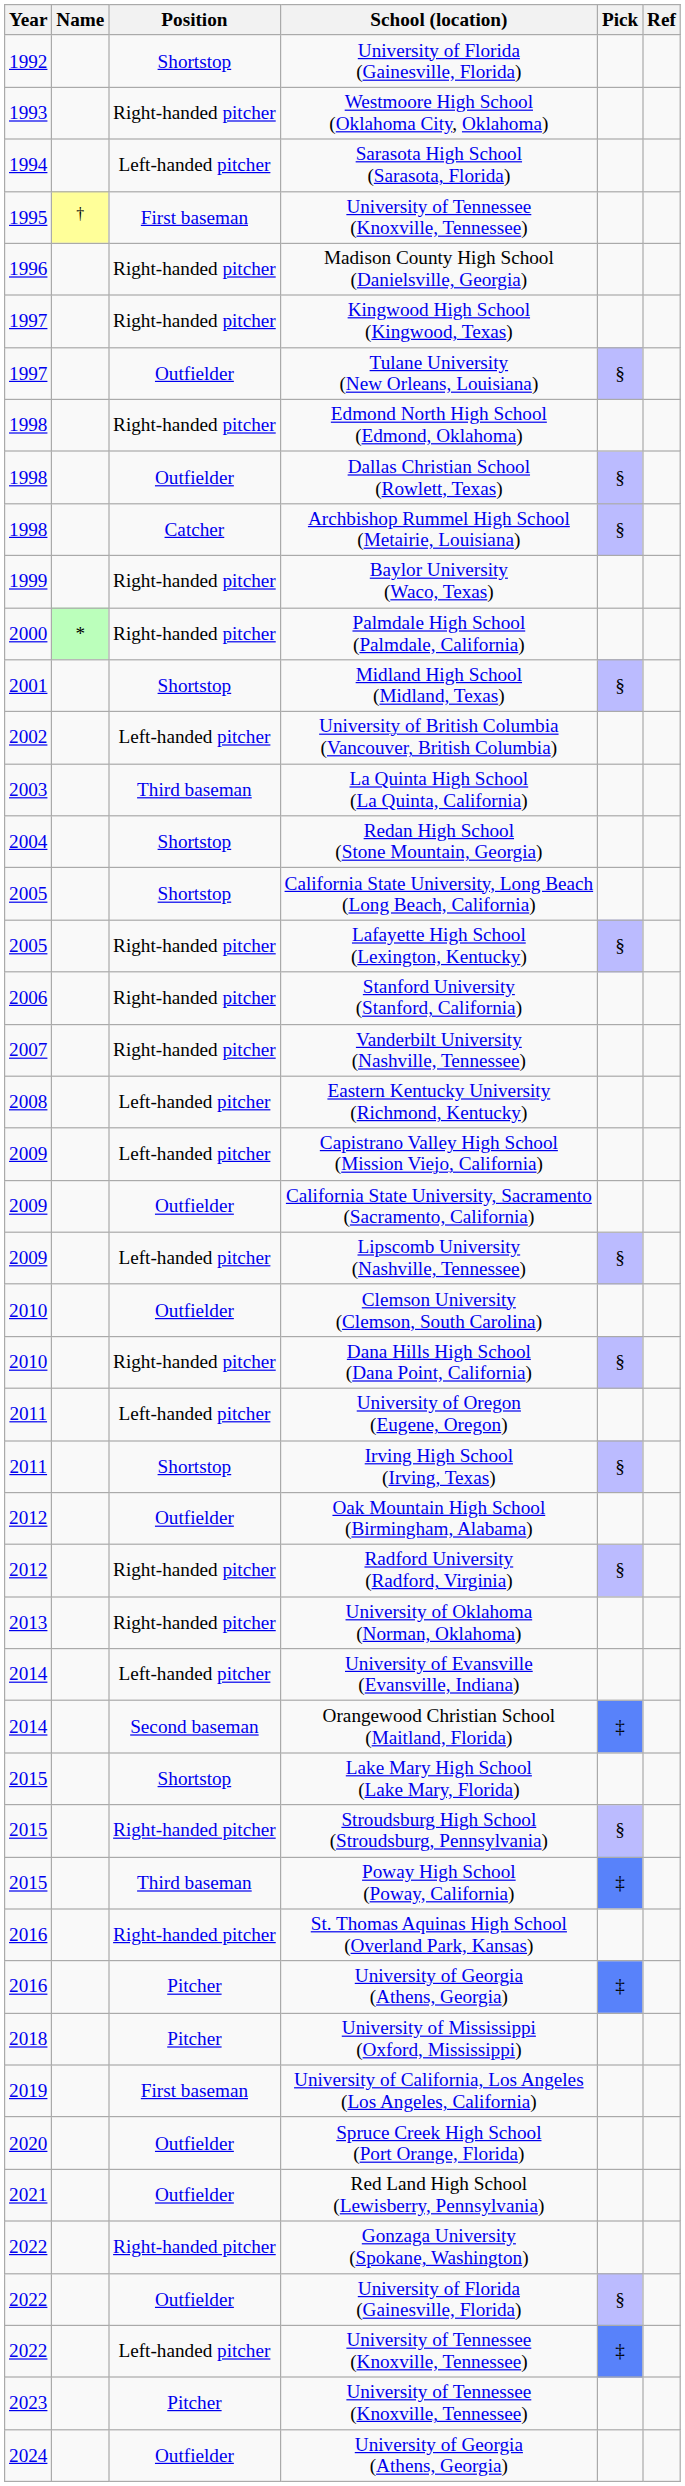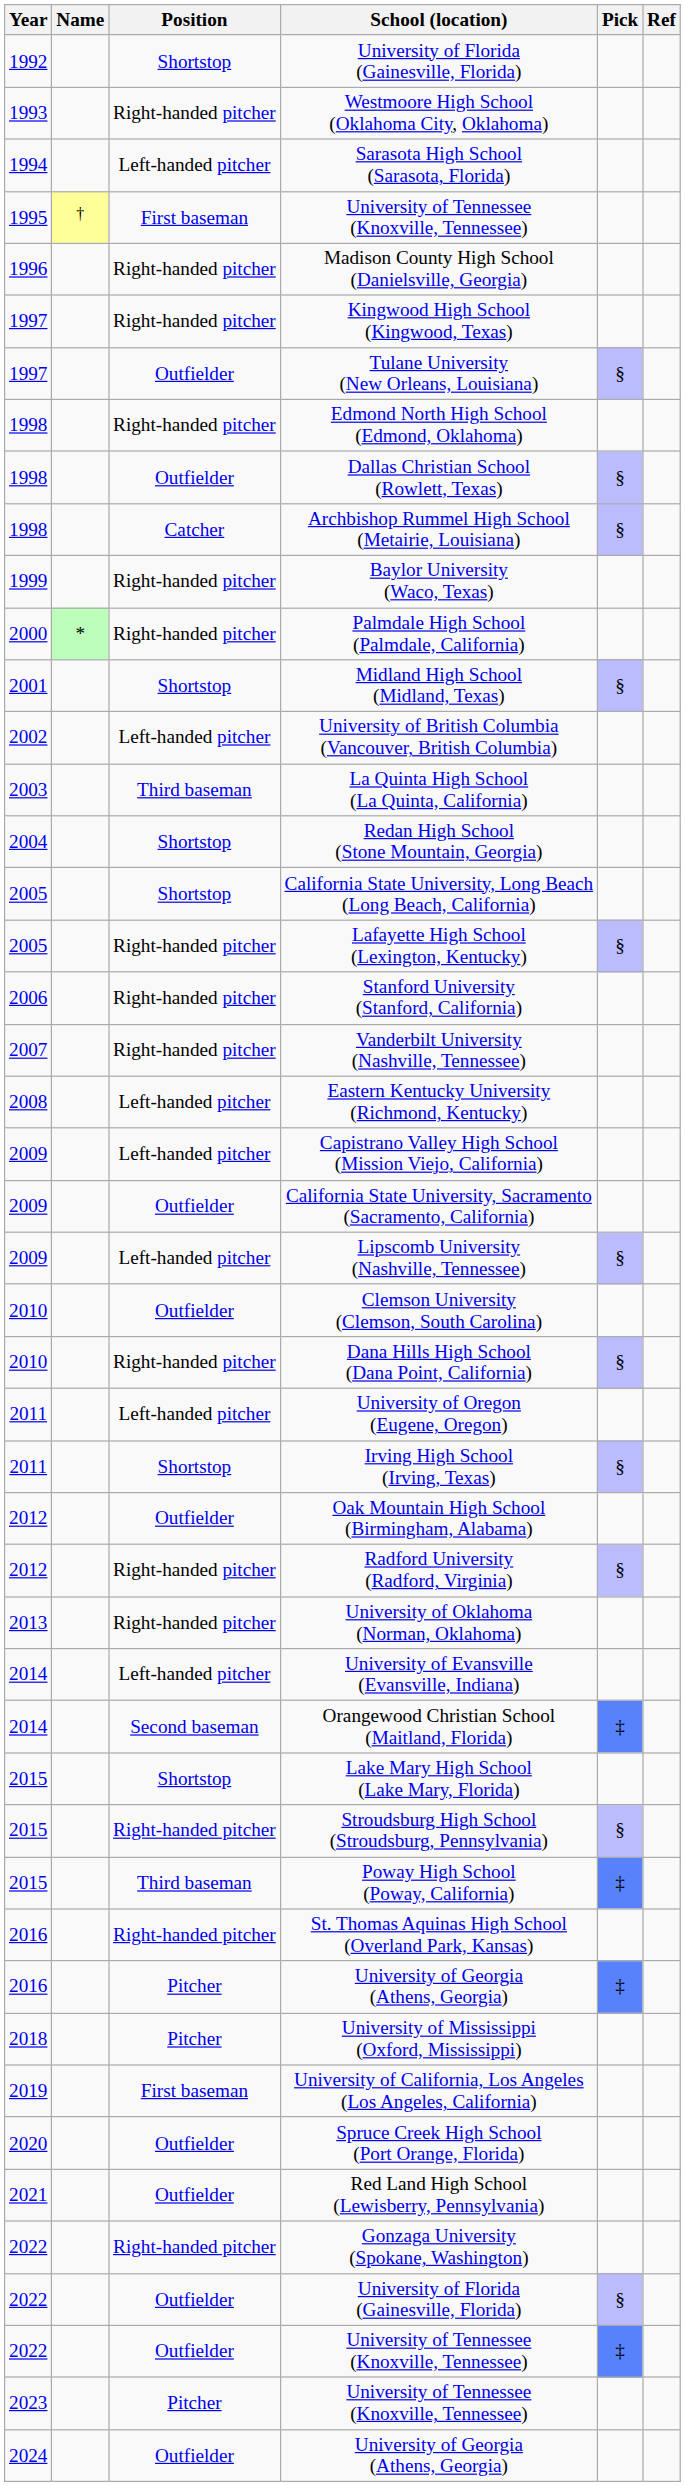2022 / University of Tennessee (Knoxville, Tennessee) | Position: Left-handed pitcher -> Outfielder
